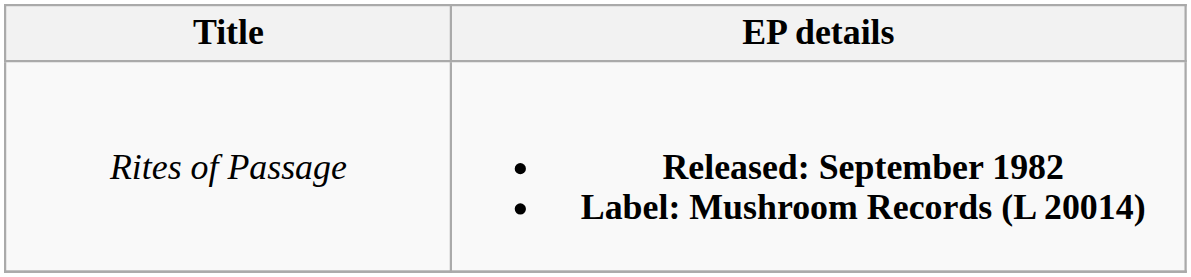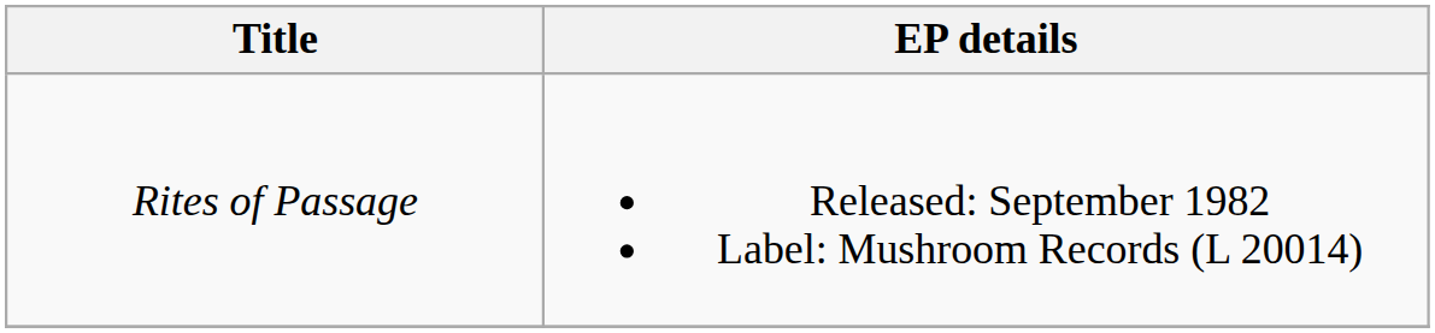Rites of Passage | EP details: bold -> normal
